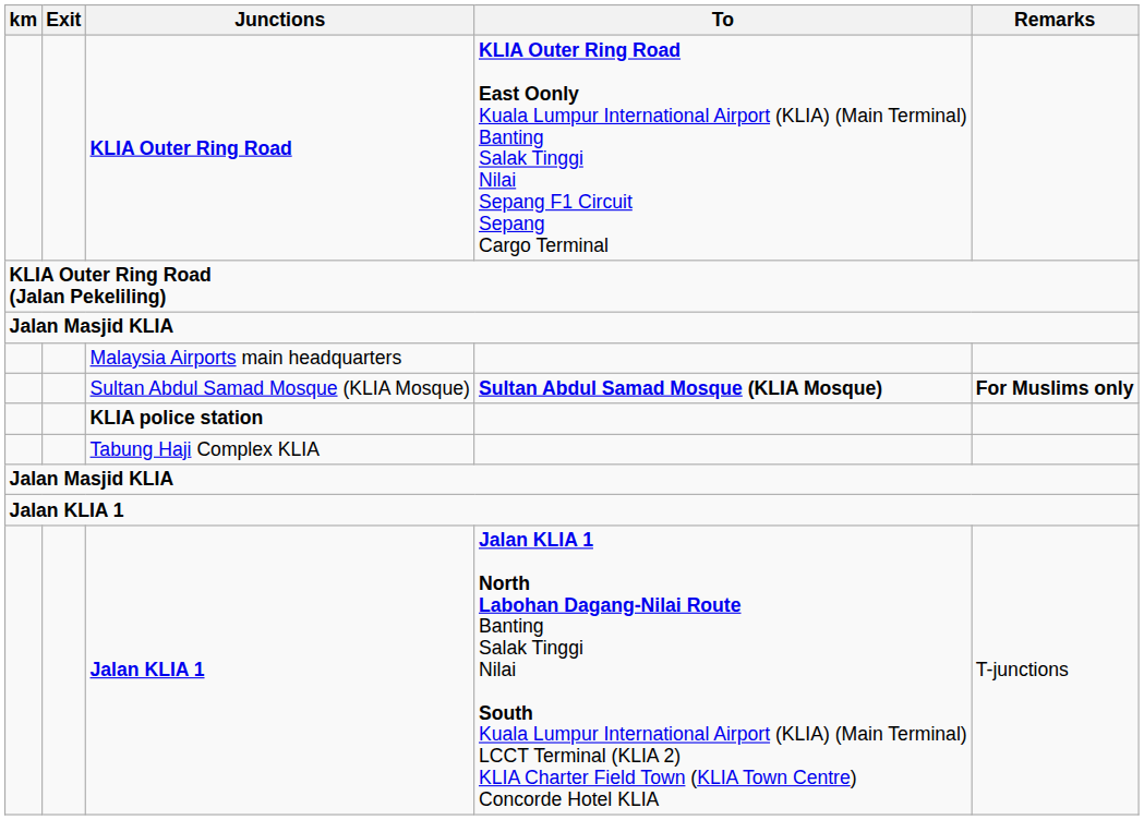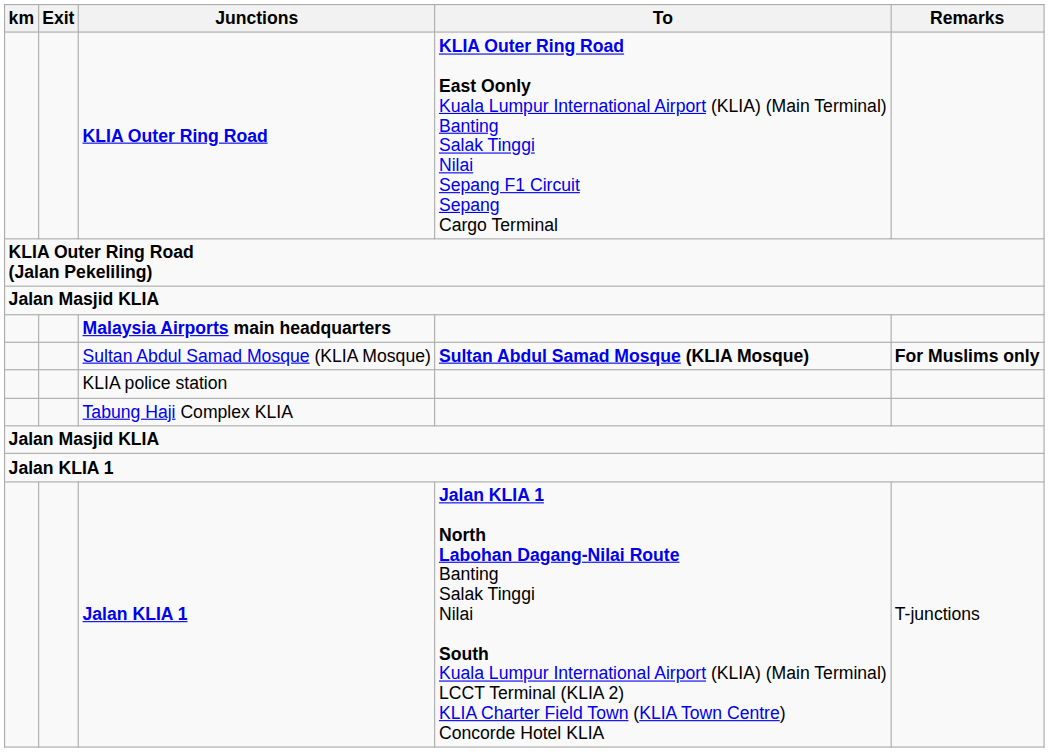Malaysia Airports main headquarters | Junctions: normal -> bold
KLIA police station | Junctions: bold -> normal
